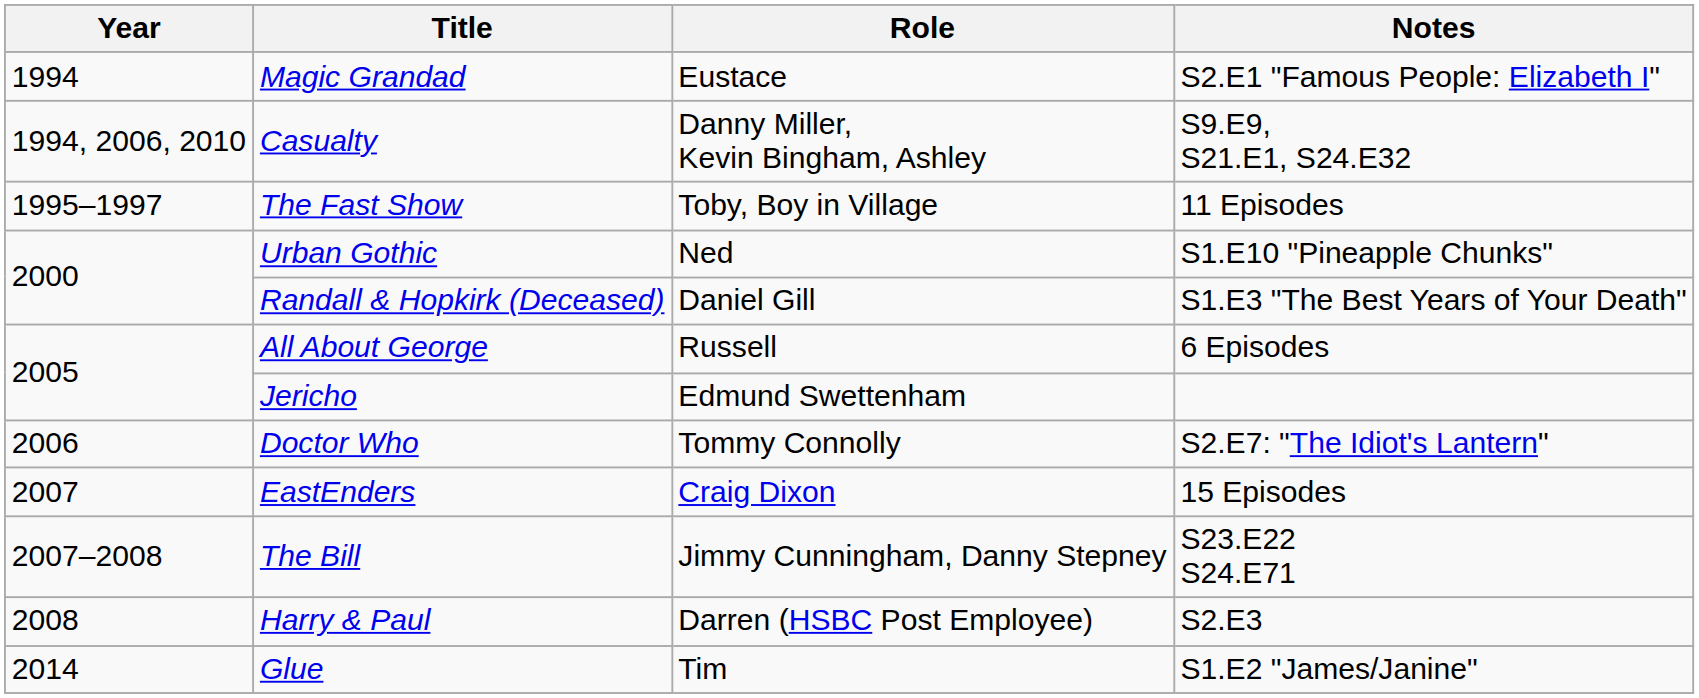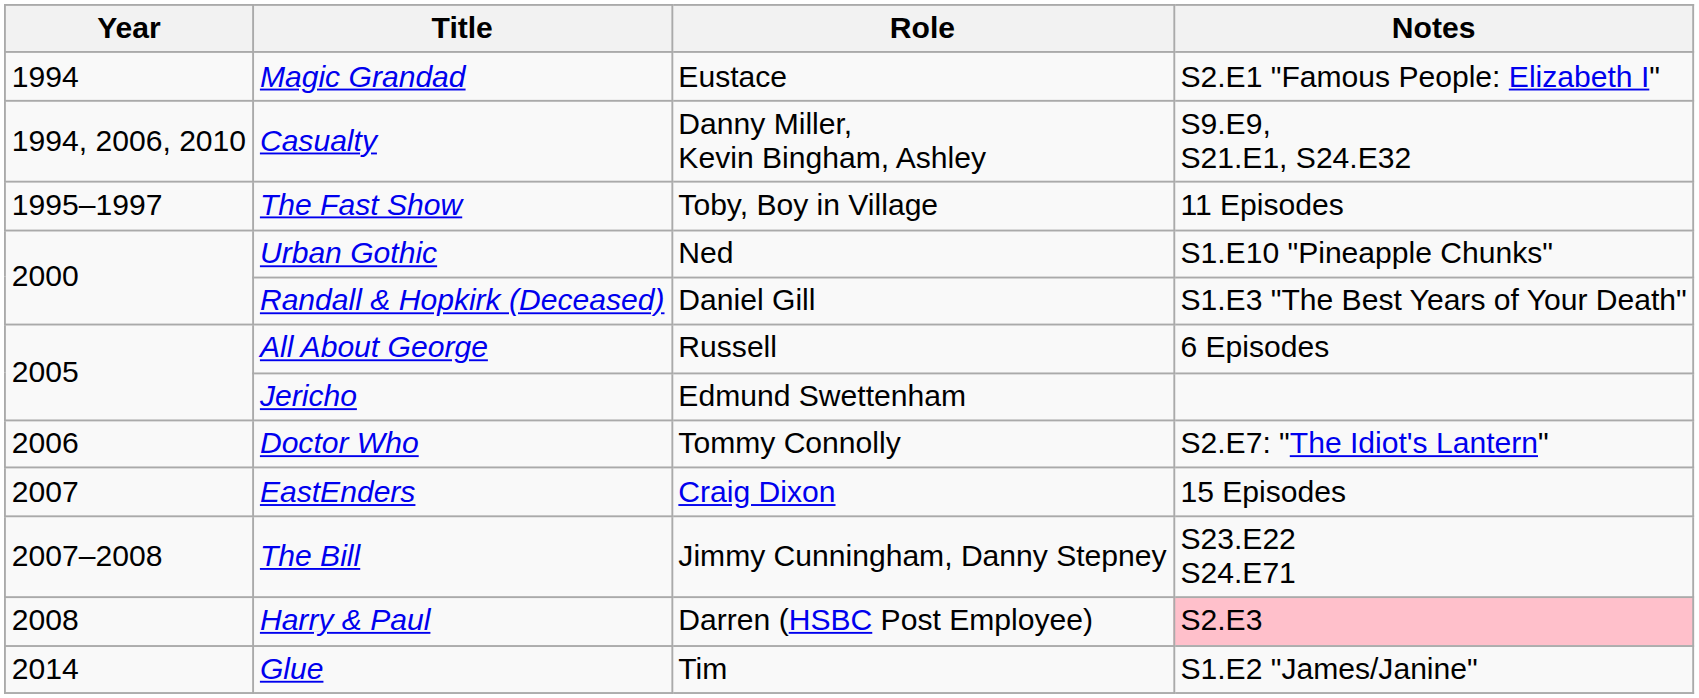Harry & Paul | Notes: no background -> pink background
